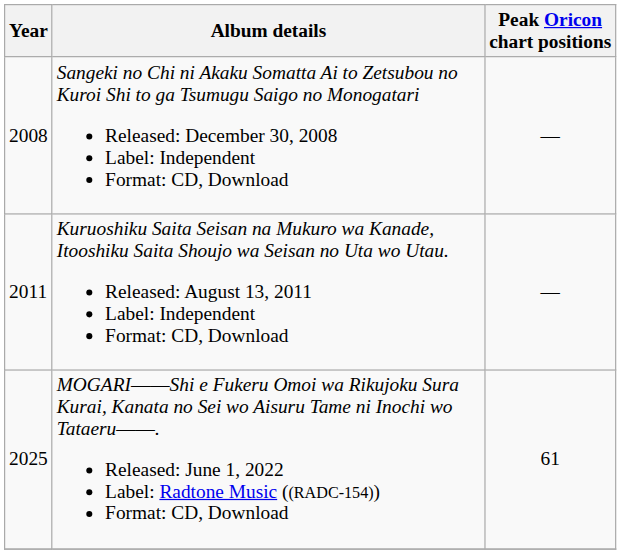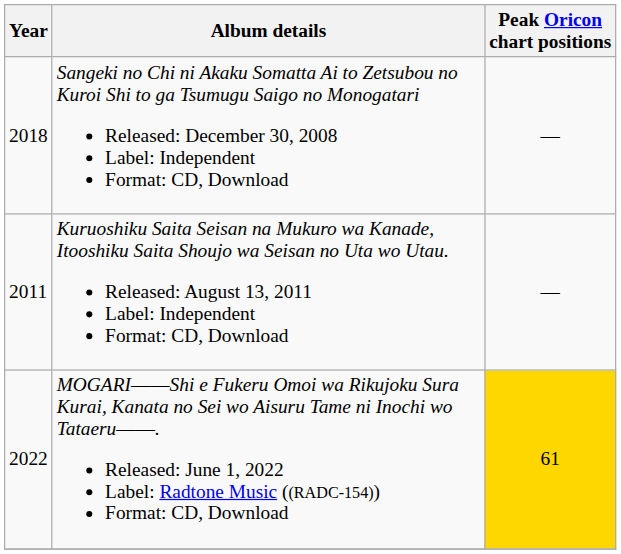row 2 | Year: 2008 -> 2018
row 4 | Year: 2025 -> 2022
row 4 | Peak Oricon chart positions: no background -> gold background
